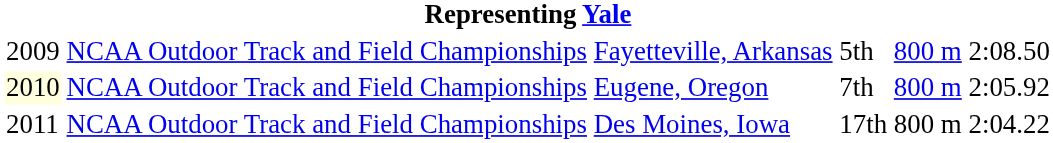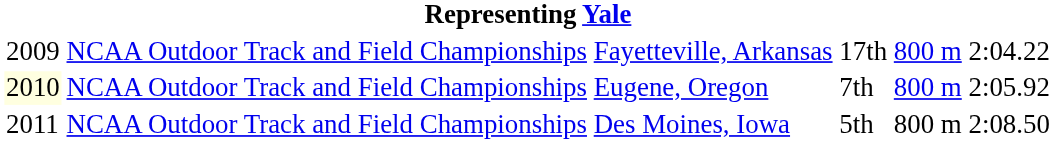Fayetteville, Arkansas | column 4: 5th -> 17th
Fayetteville, Arkansas | column 6: 2:08.50 -> 2:04.22
Des Moines, Iowa | column 4: 17th -> 5th
Des Moines, Iowa | column 6: 2:04.22 -> 2:08.50
